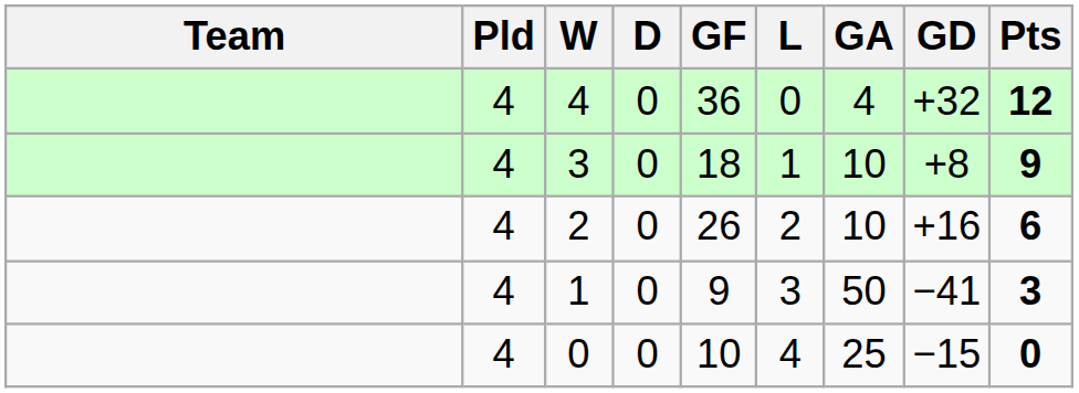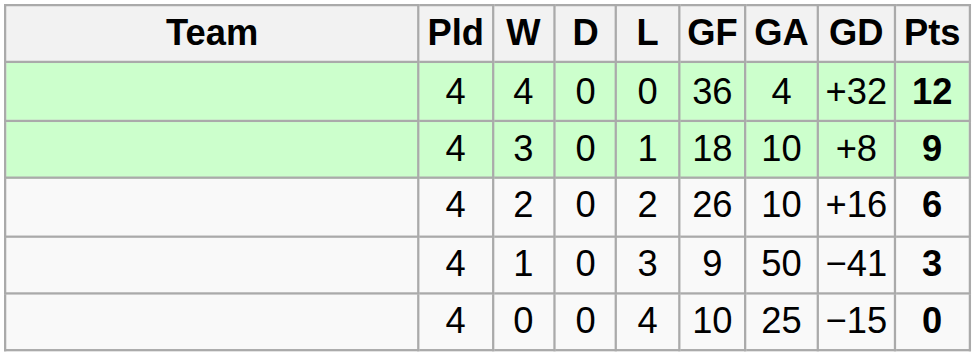columns swapped: L <-> GF
